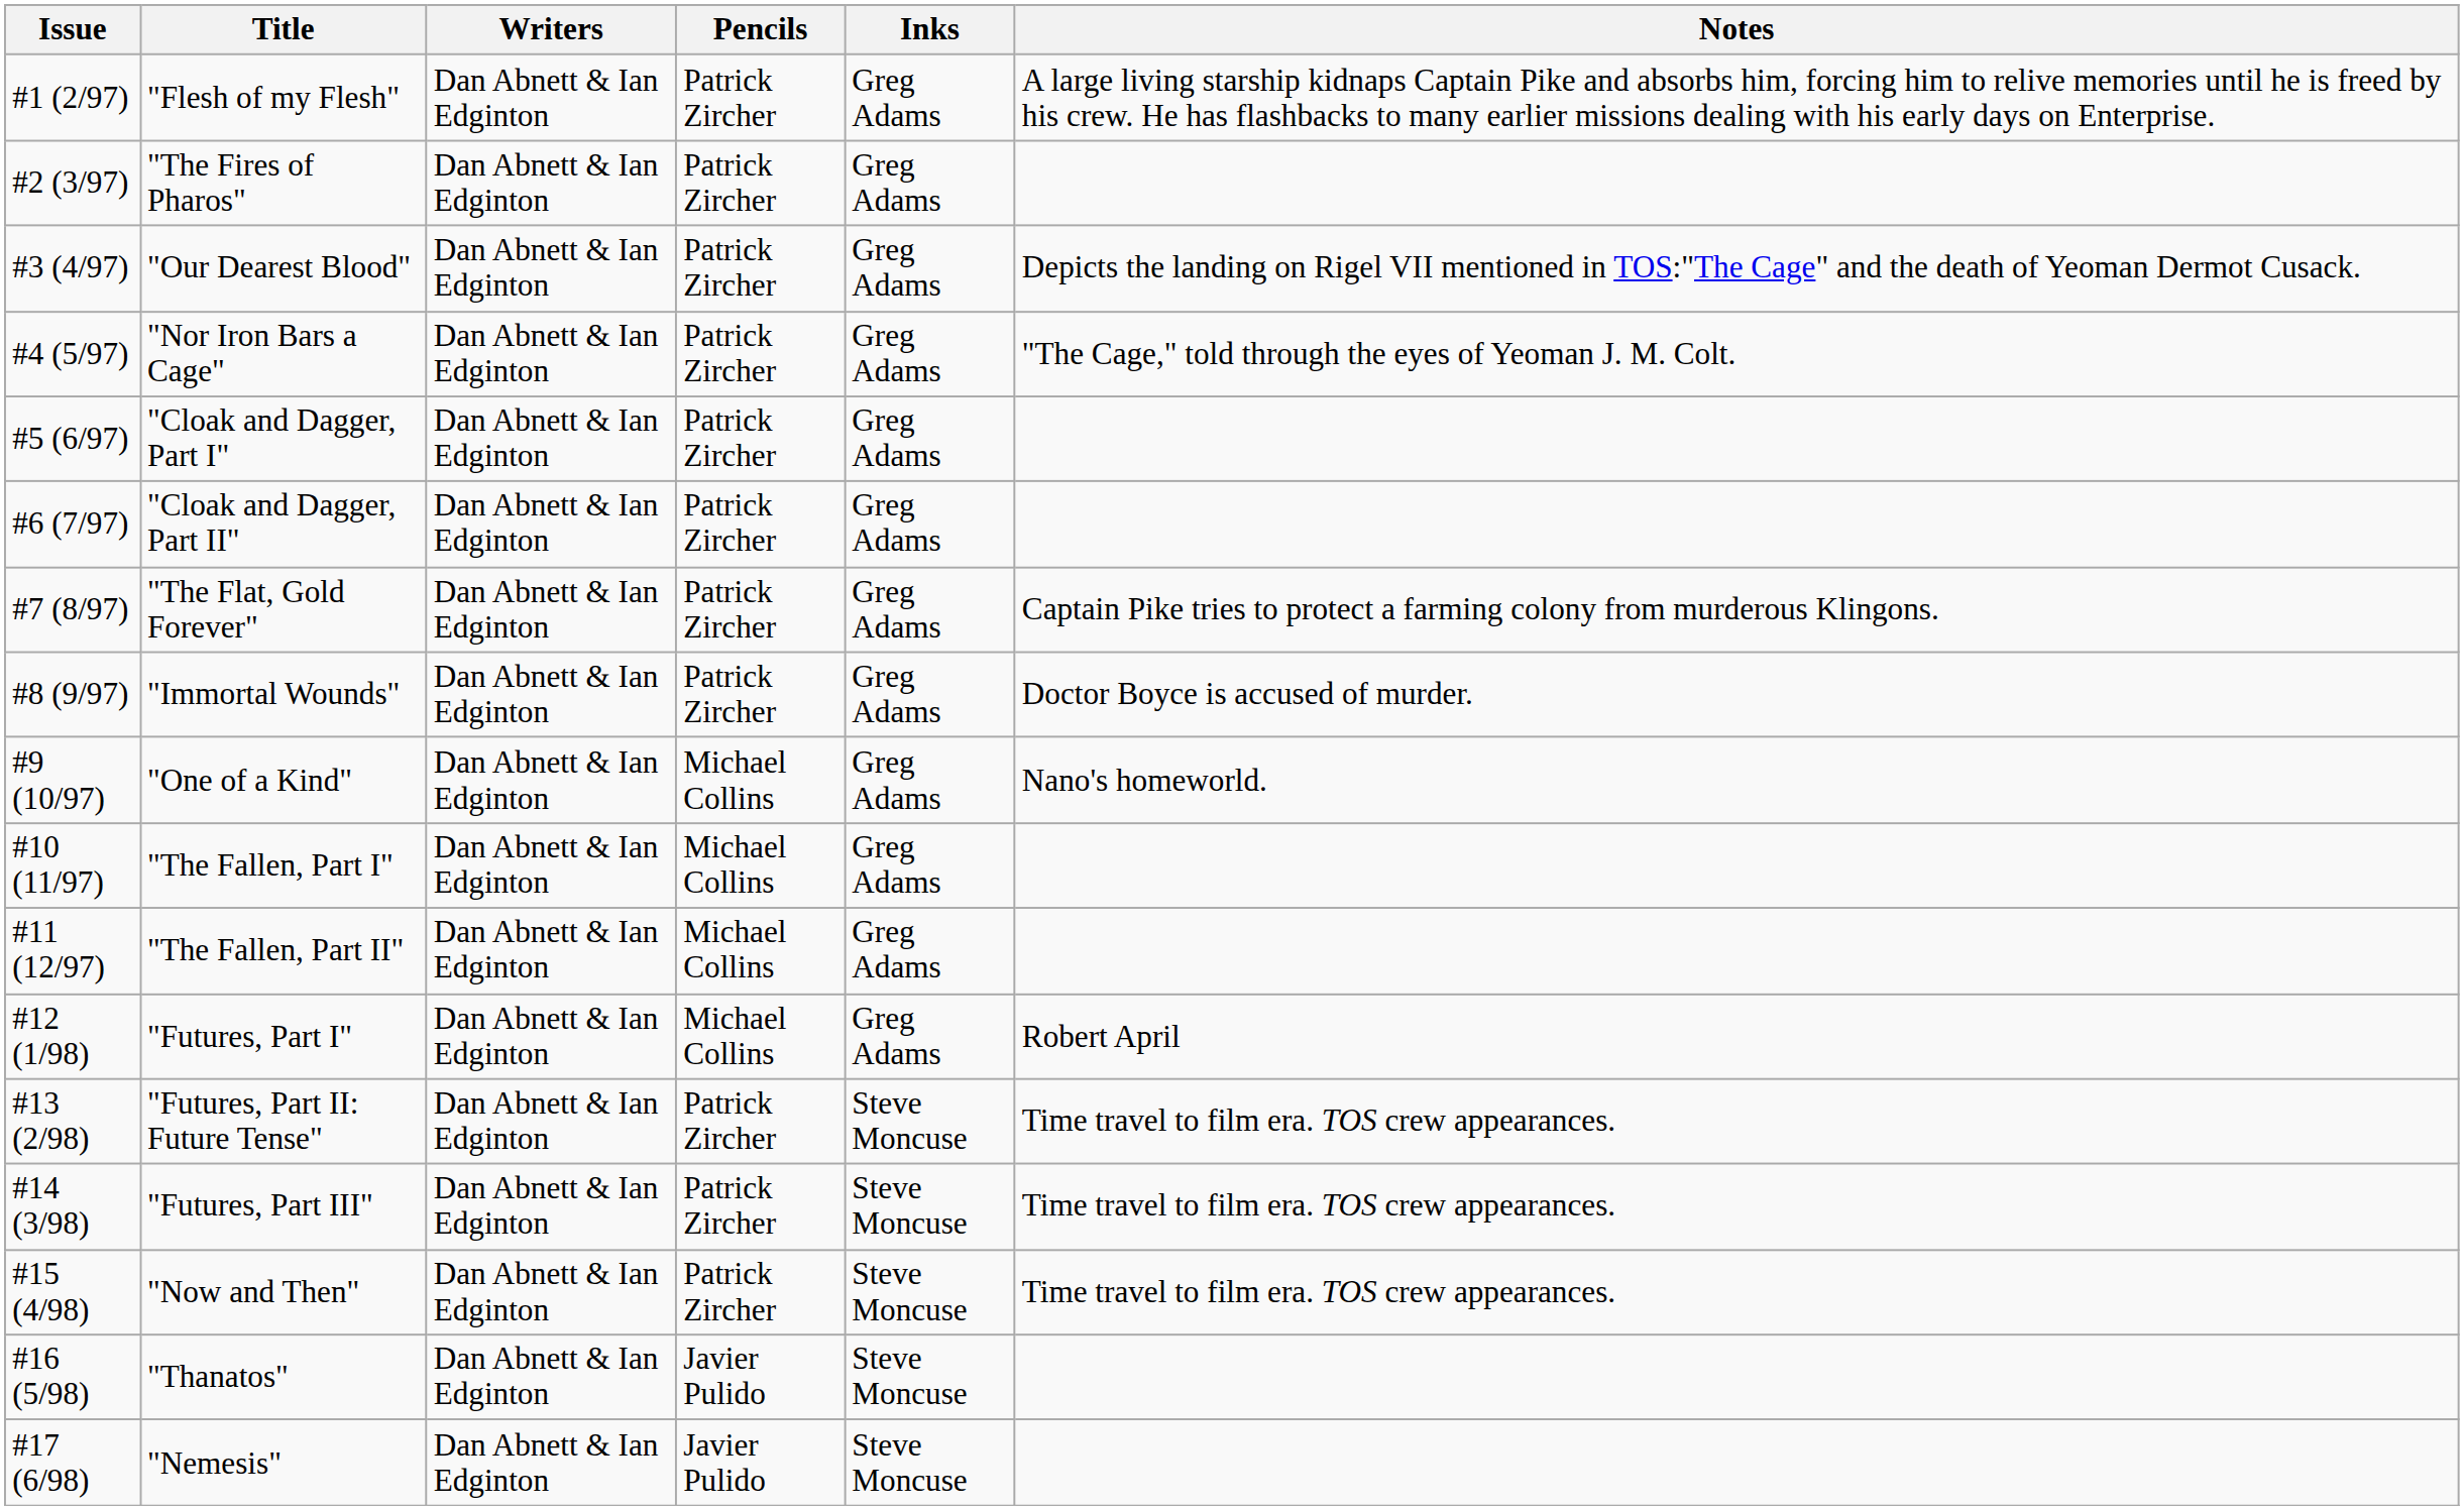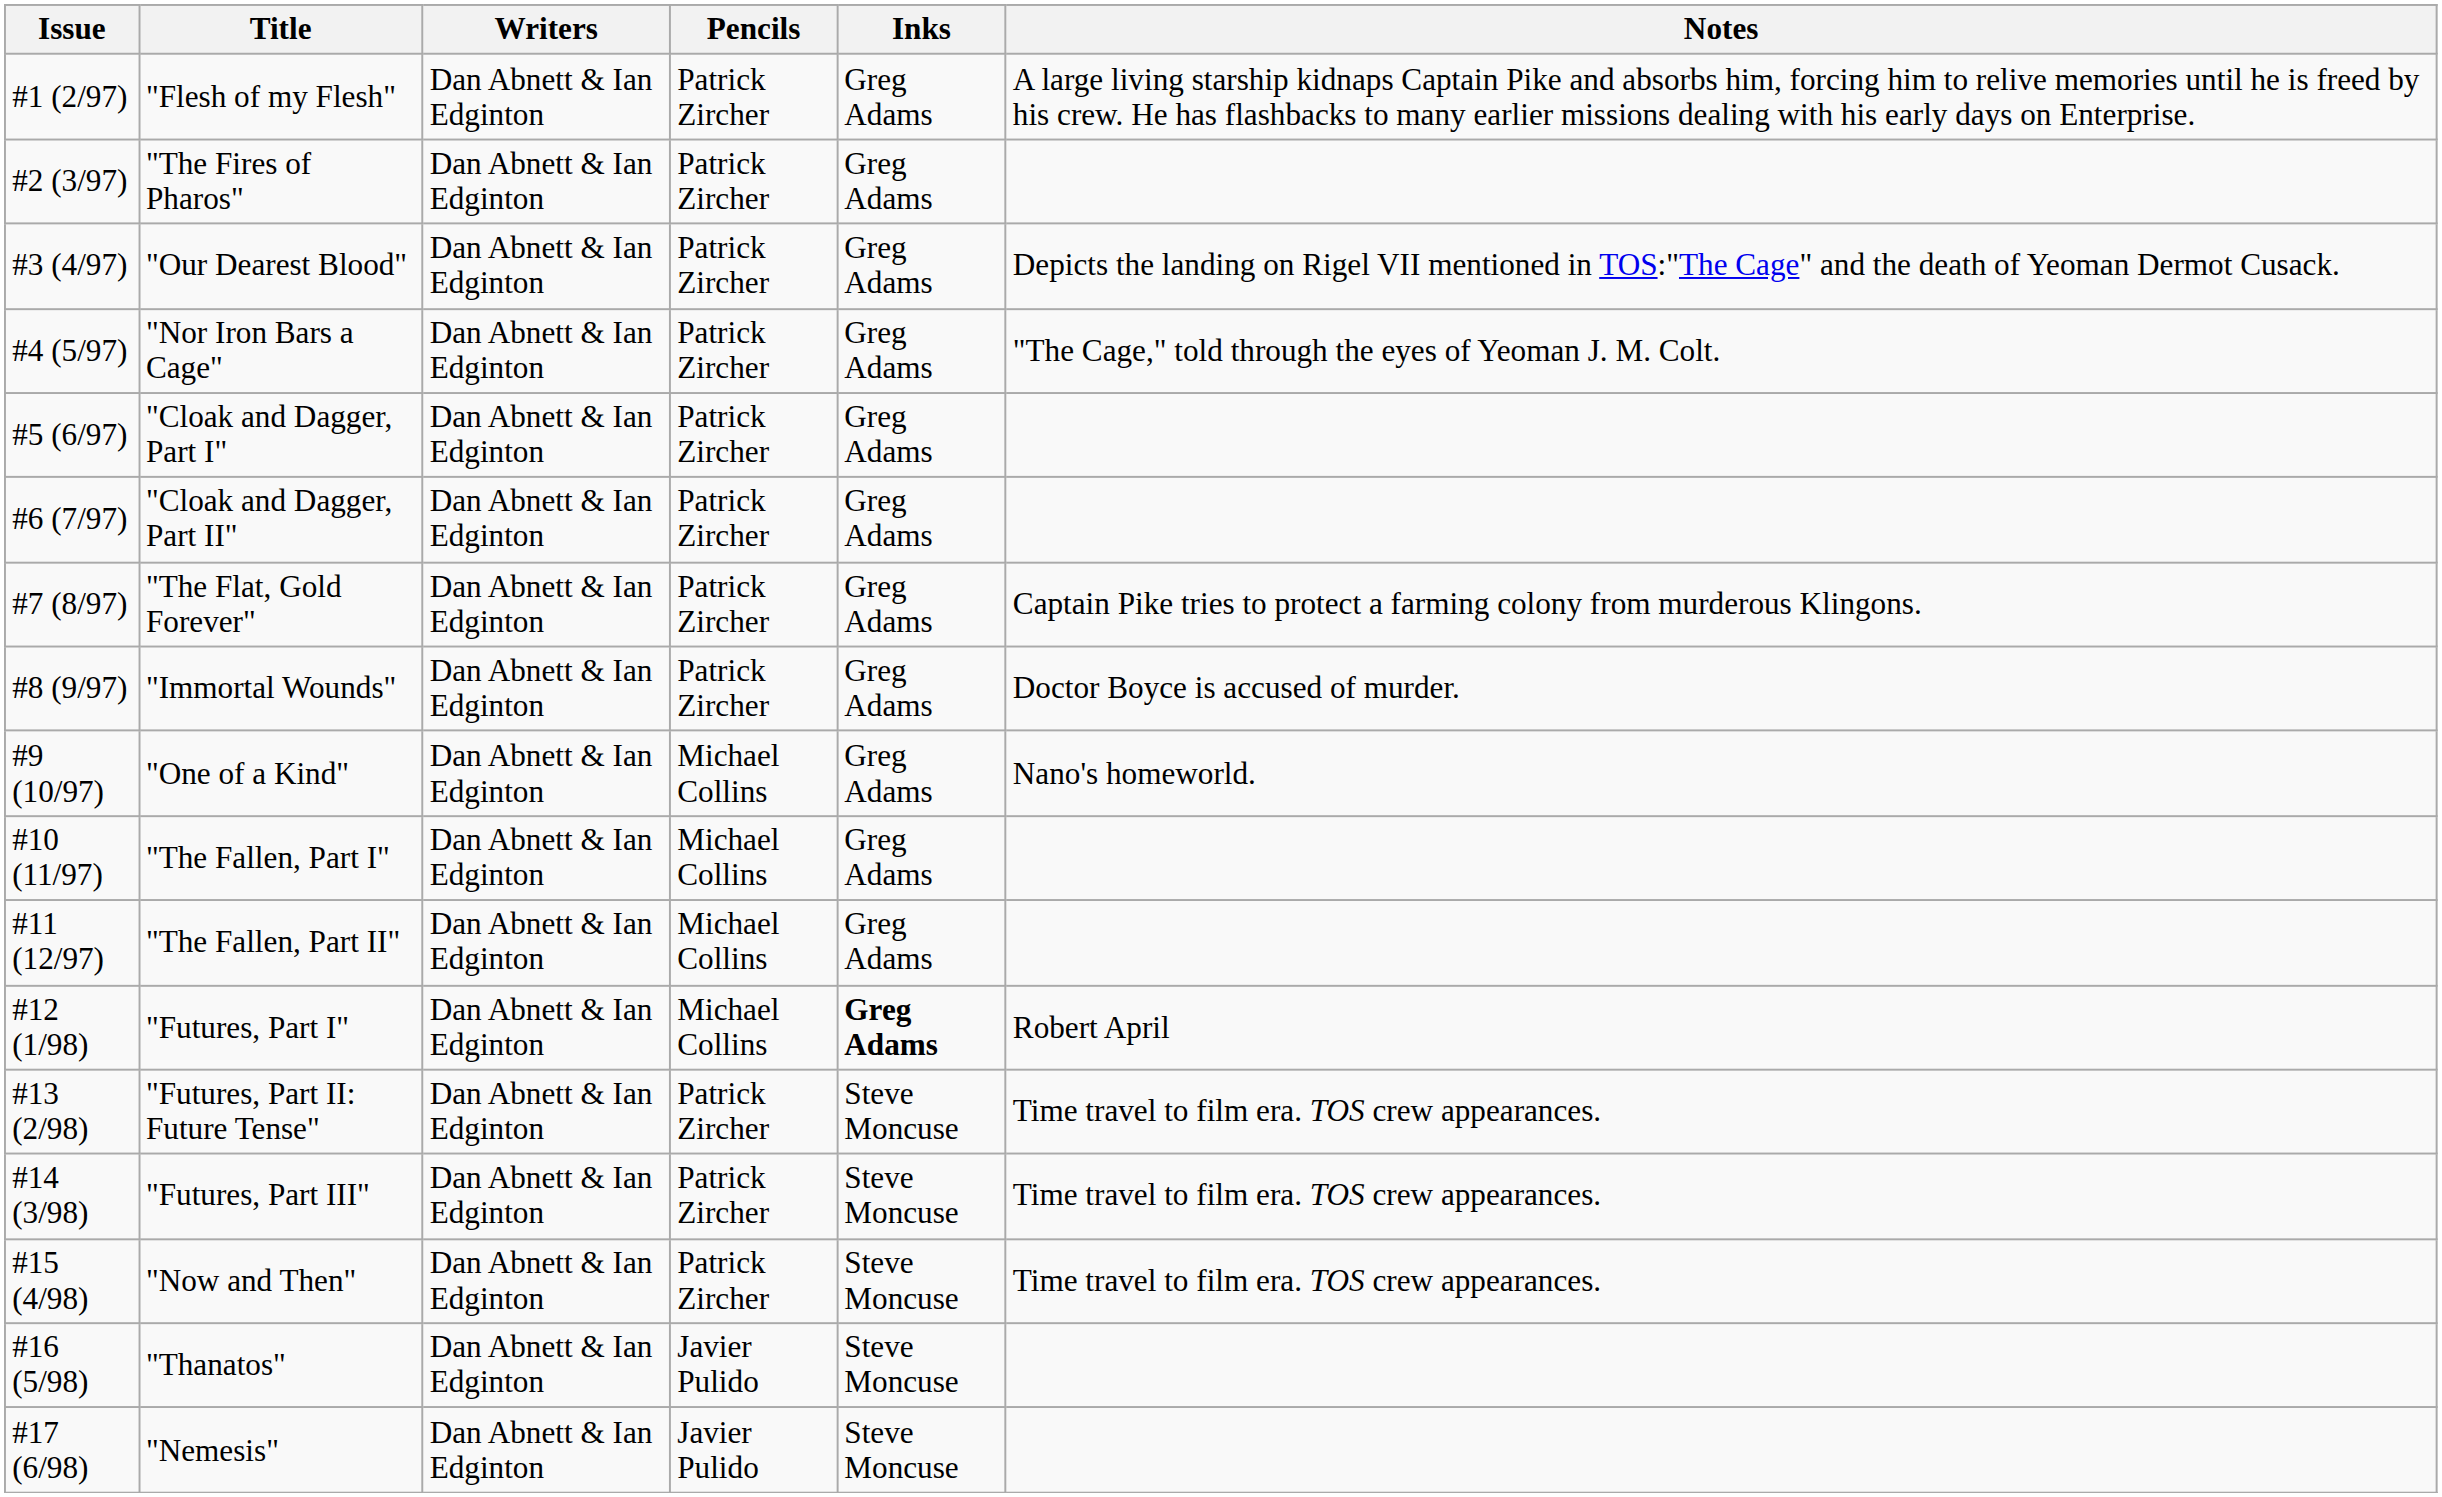"Futures, Part I" | Inks: normal -> bold
